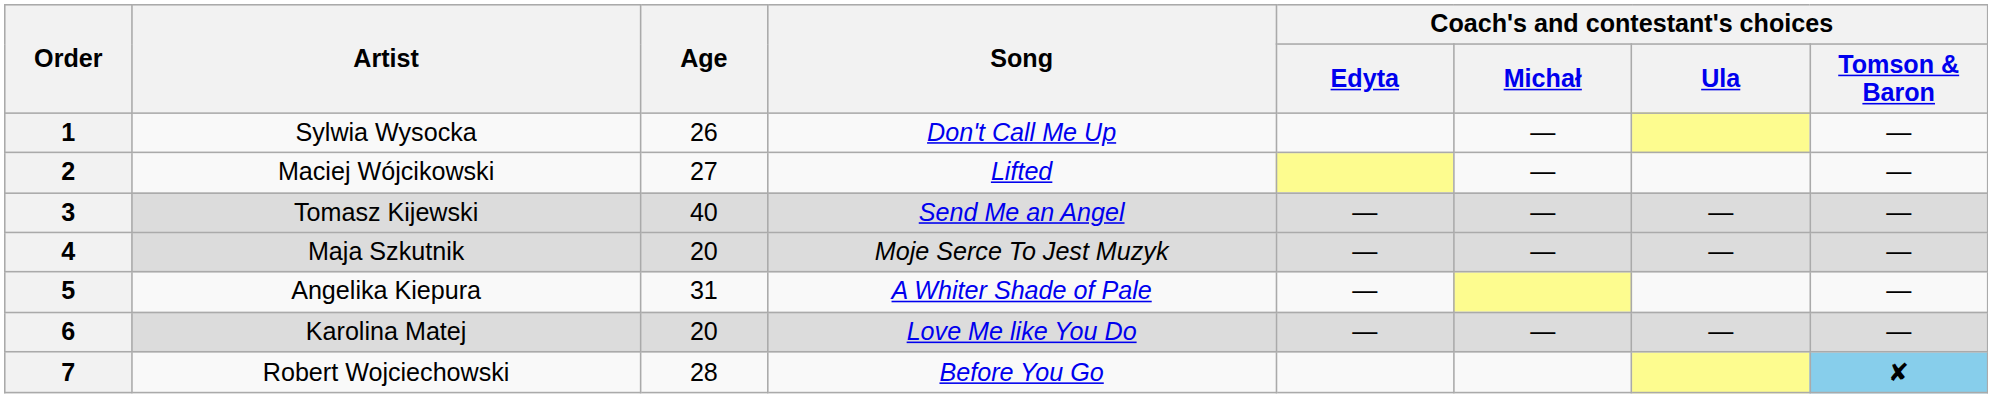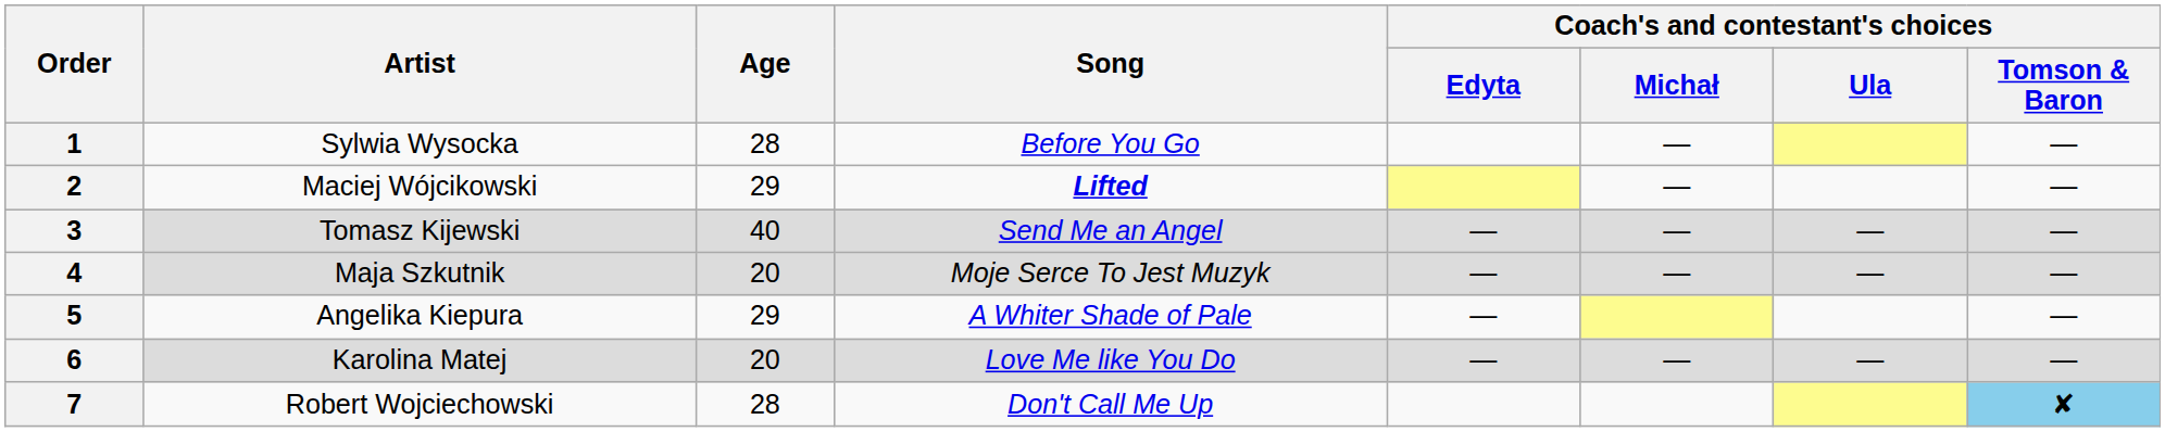1 | Age: 26 -> 28
1 | Song: Don't Call Me Up -> Before You Go
2 | Age: 27 -> 29
2 | Song: normal -> bold
5 | Age: 31 -> 29
7 | Song: Before You Go -> Don't Call Me Up
